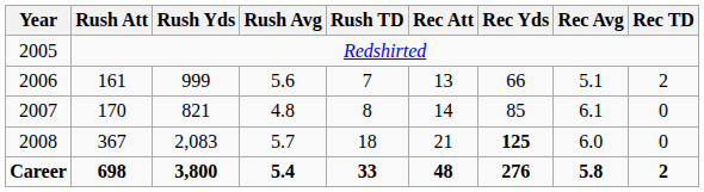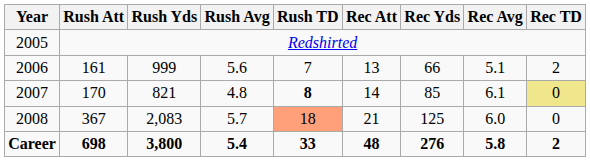2007 | Rush TD: normal -> bold
2007 | Rec TD: no background -> khaki background
2008 | Rush TD: no background -> lightsalmon background
2008 | Rec Yds: bold -> normal
